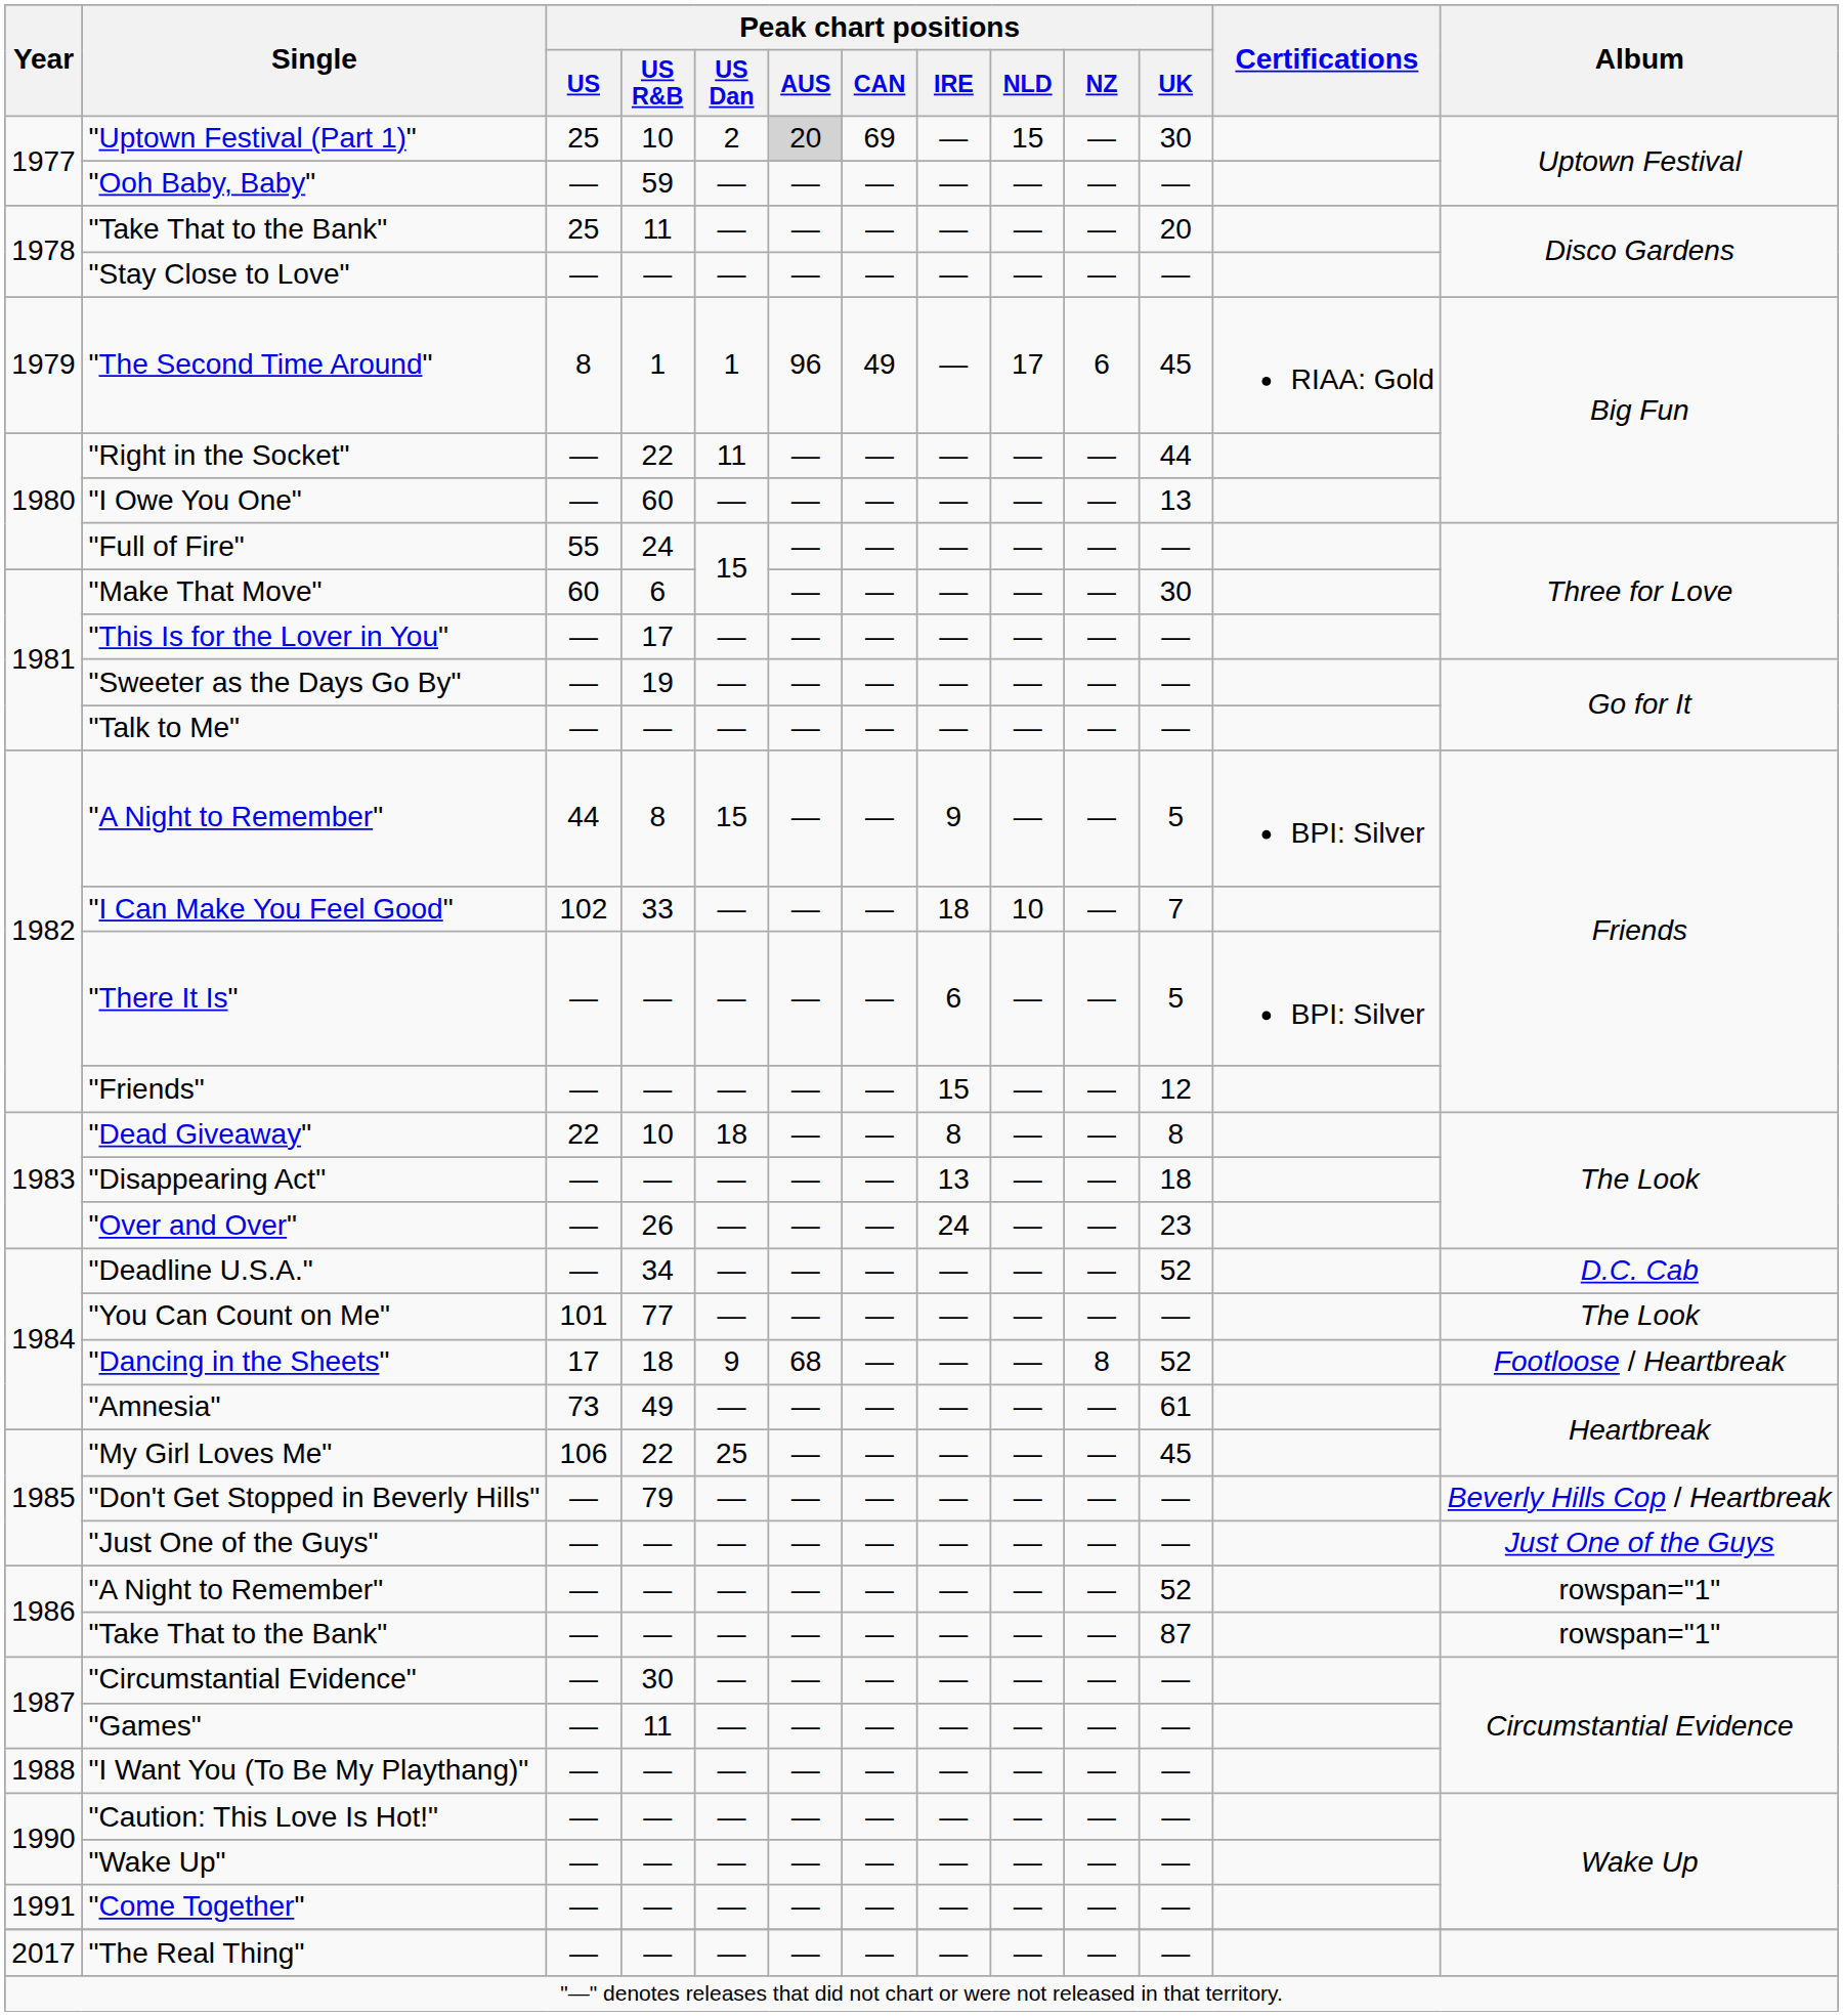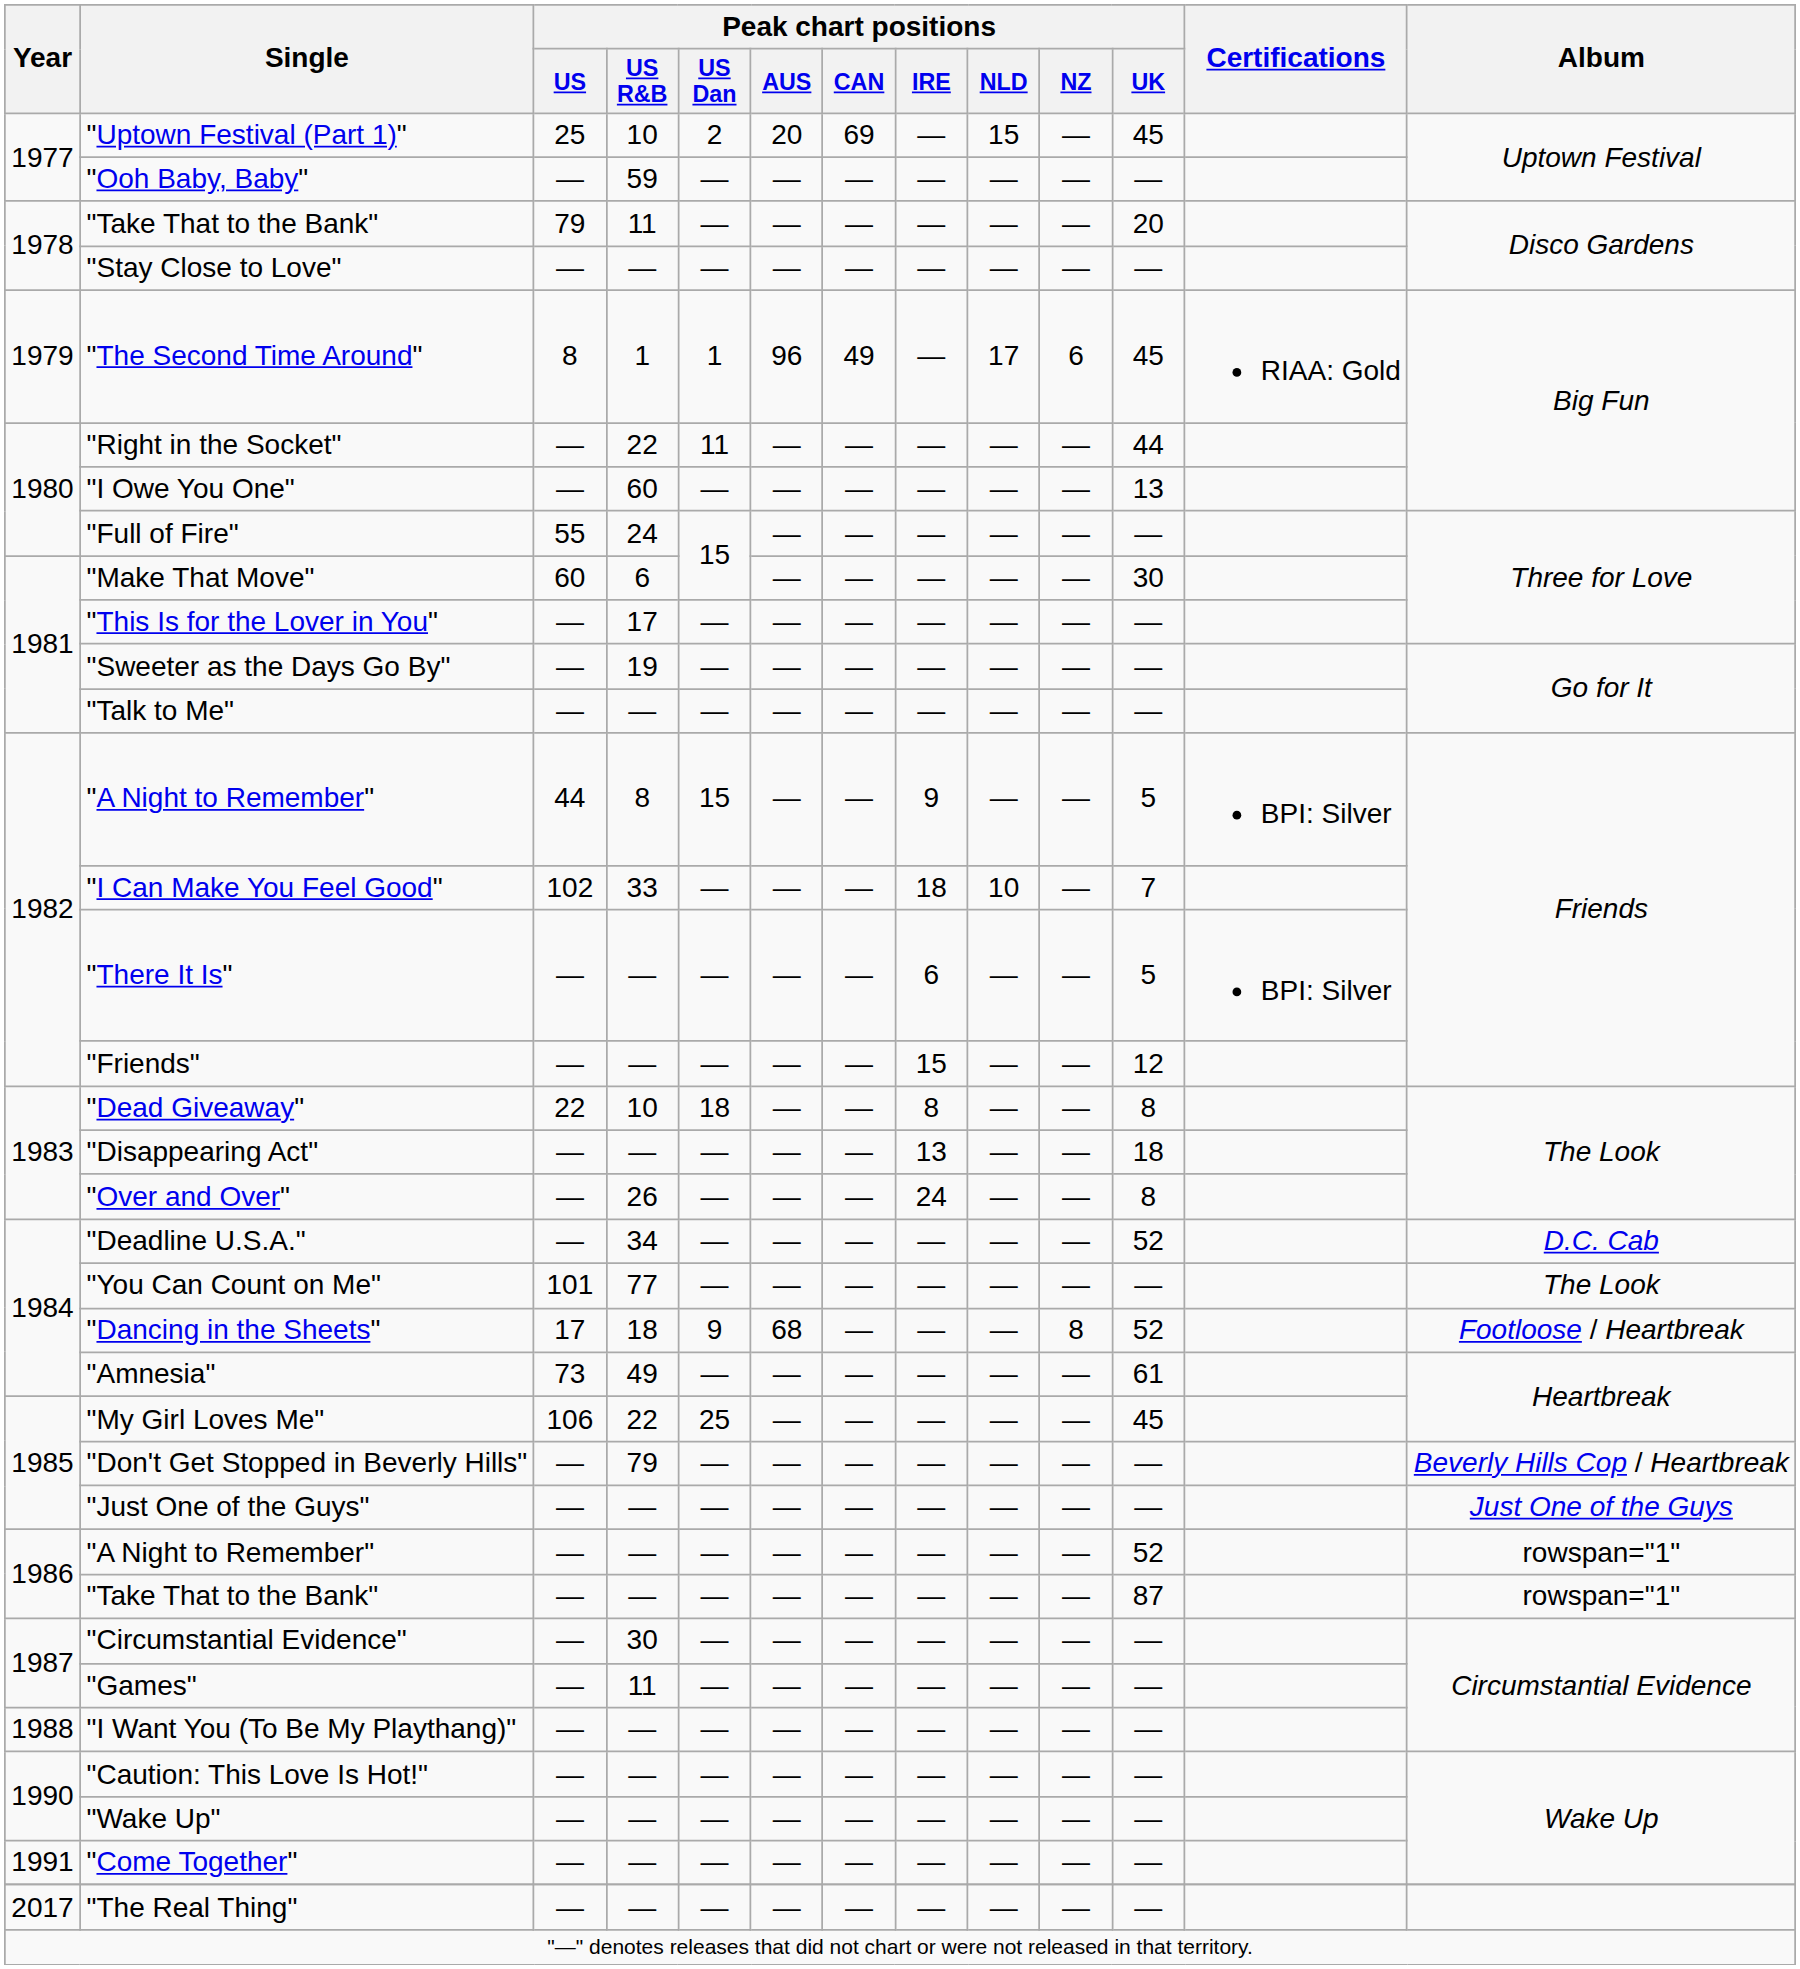"Uptown Festival (Part 1)" | Peak chart positions / AUS: lightgrey background -> no background
"Uptown Festival (Part 1)" | Peak chart positions / UK: 30 -> 45
"Take That to the Bank" / 11 | Peak chart positions / US: 25 -> 79
"Over and Over" | Peak chart positions / UK: 23 -> 8
